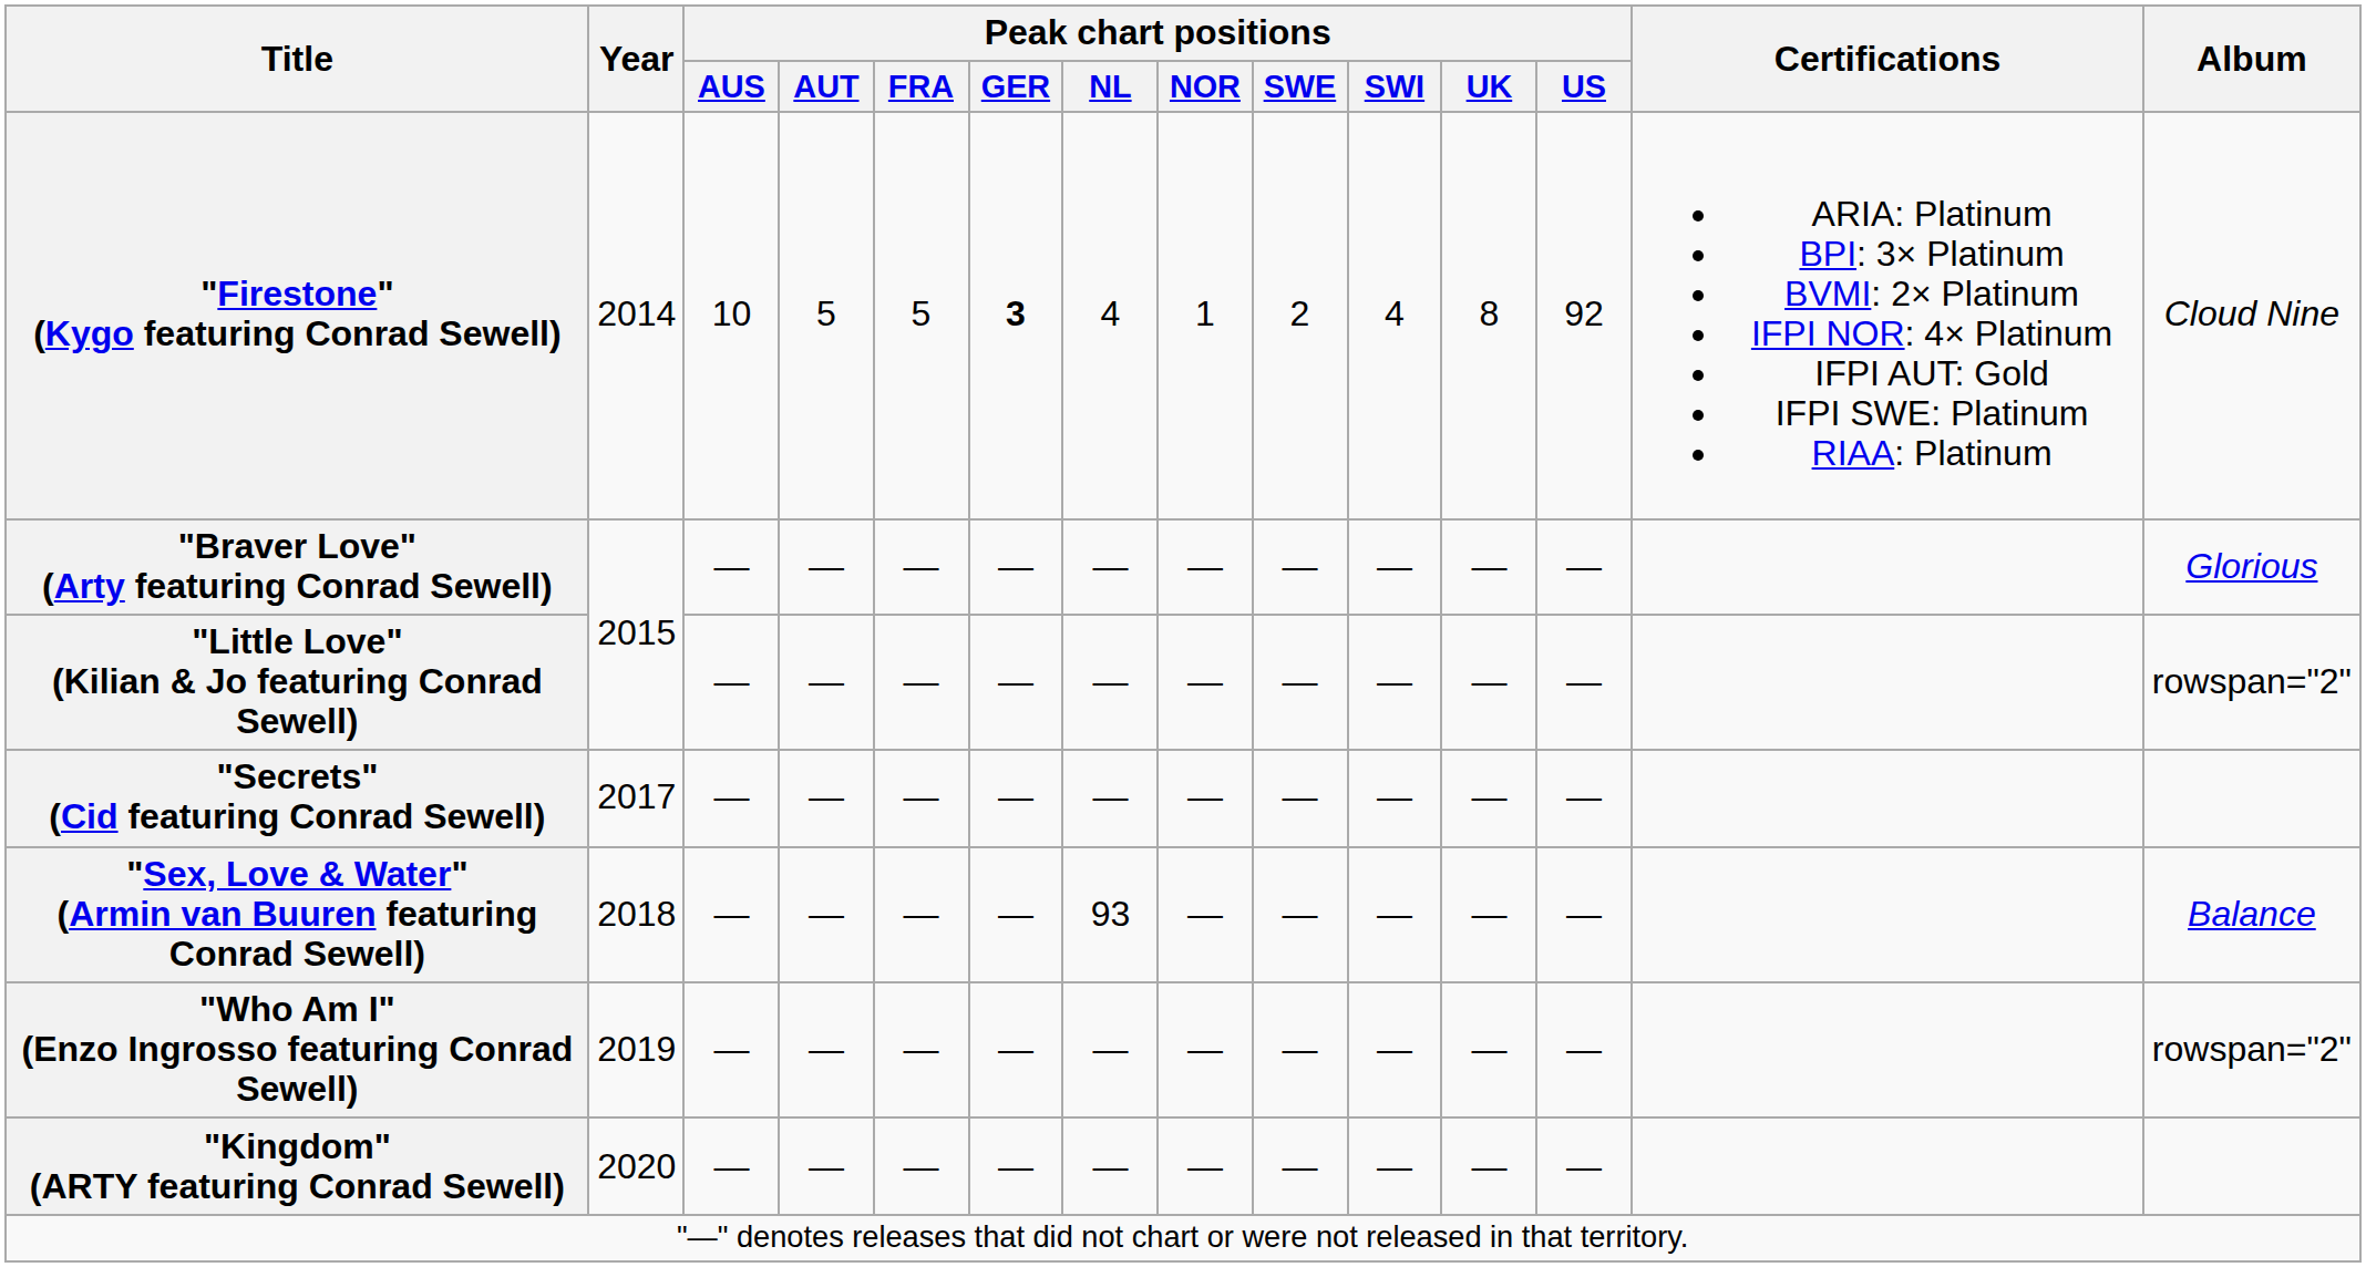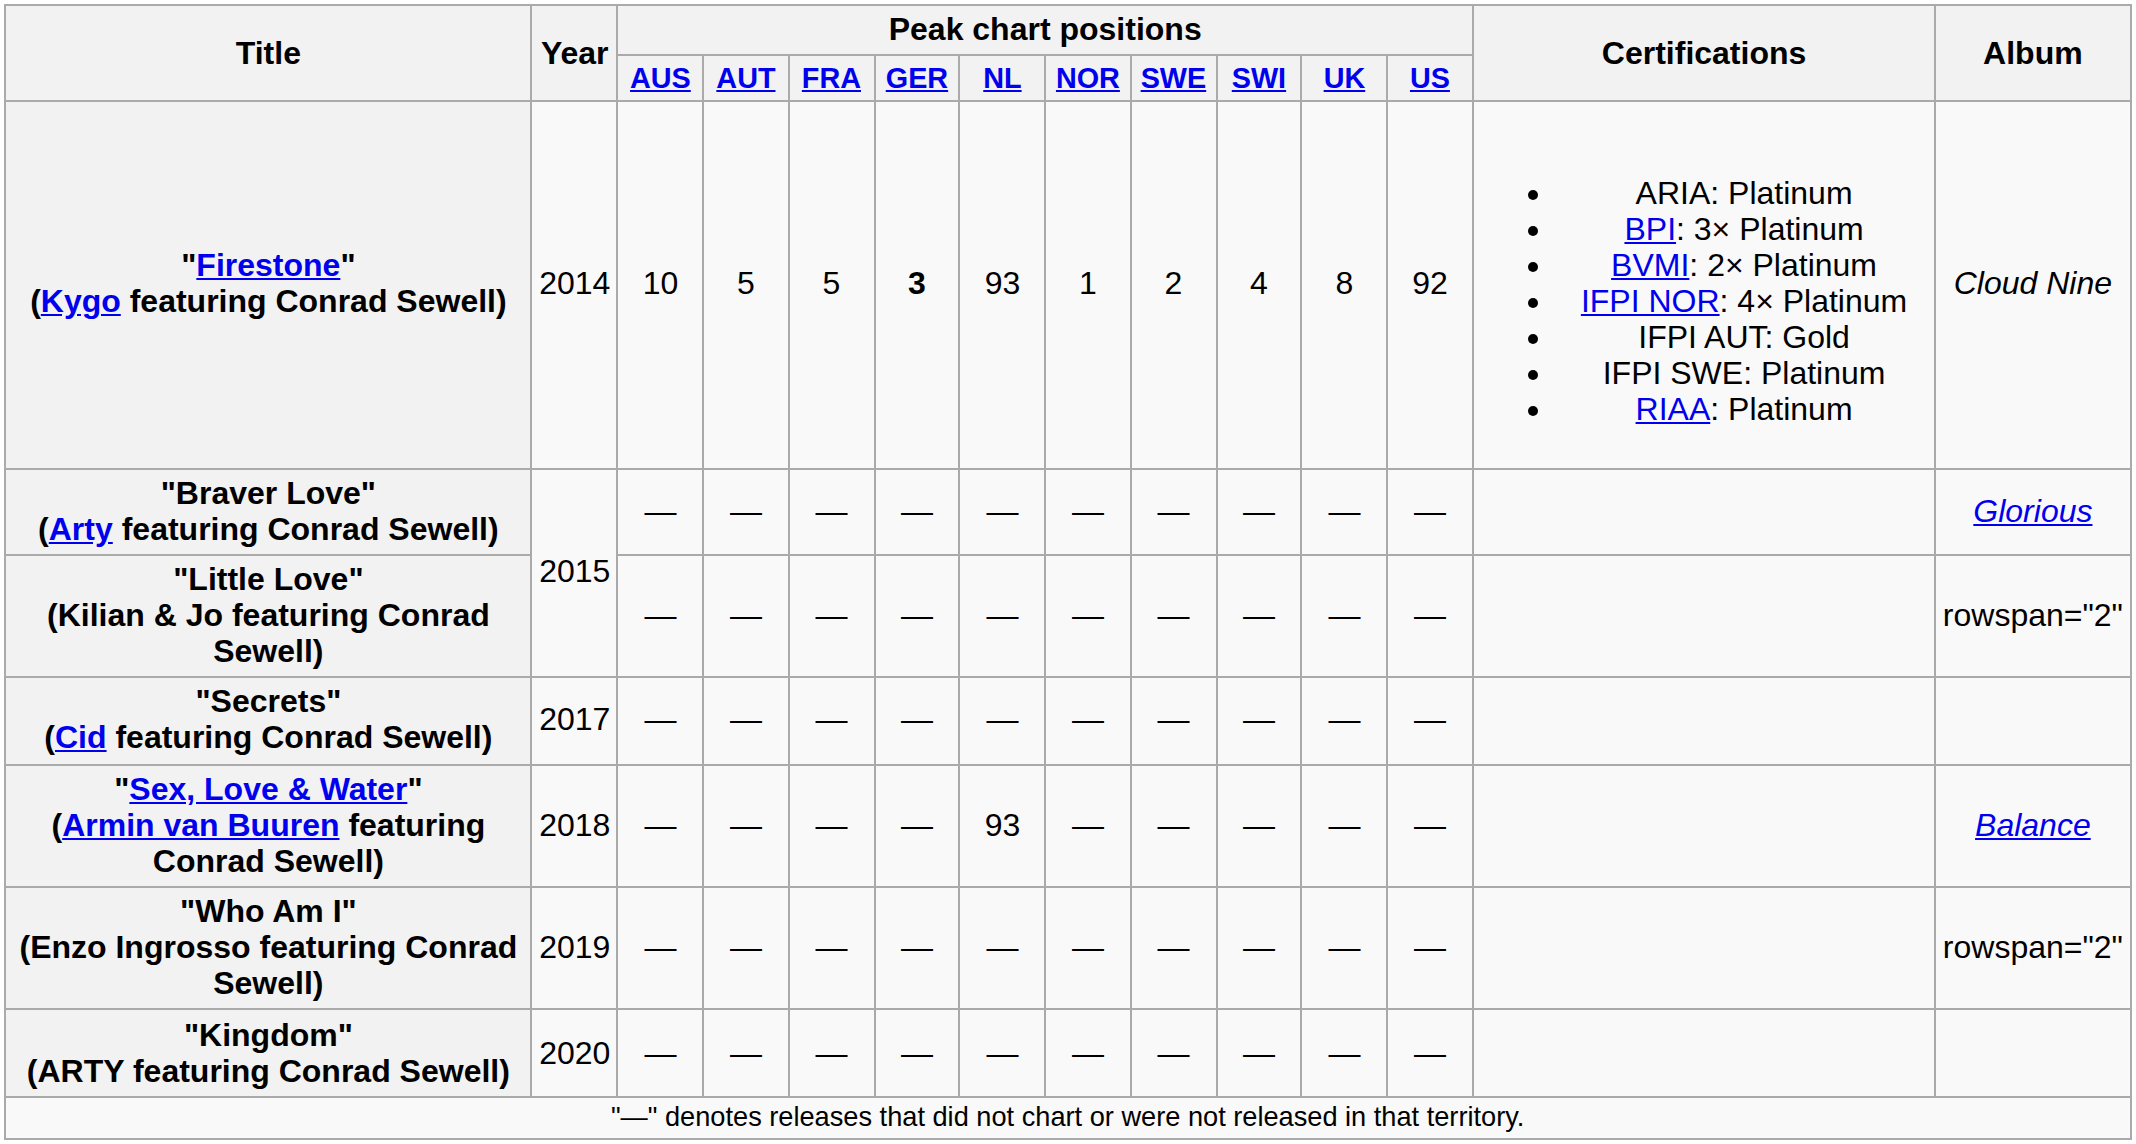"Firestone" (Kygo featuring Conrad Sewell) | Peak chart positions / NL: 4 -> 93
